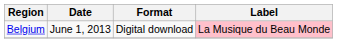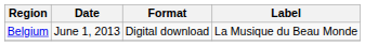Belgium | Label: pink background -> no background
